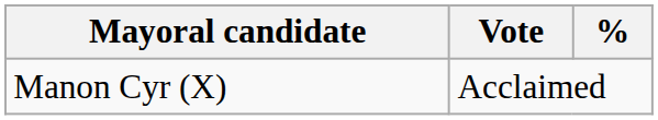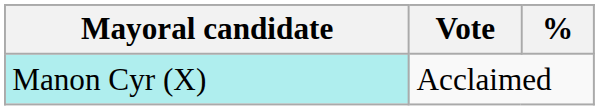Manon Cyr (X) | Mayoral candidate: no background -> paleturquoise background
